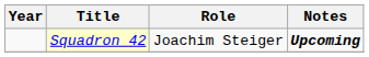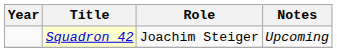Squadron 42 | Notes: bold -> normal
